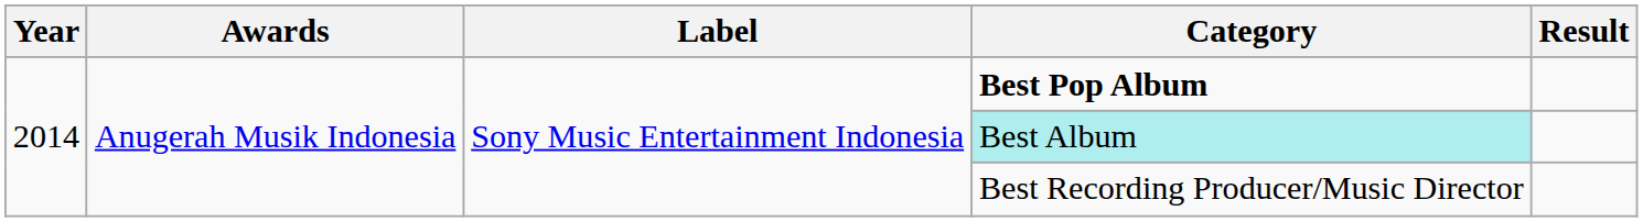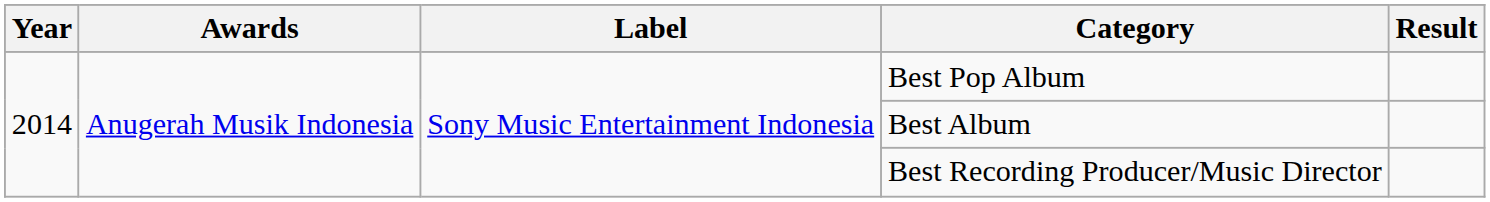Best Pop Album | Category: bold -> normal
Best Album | Category: paleturquoise background -> no background
